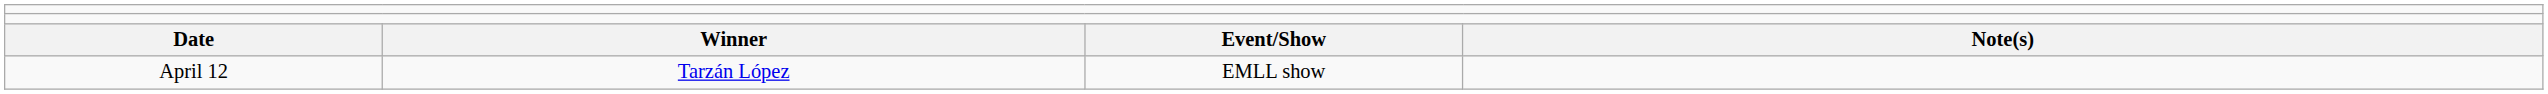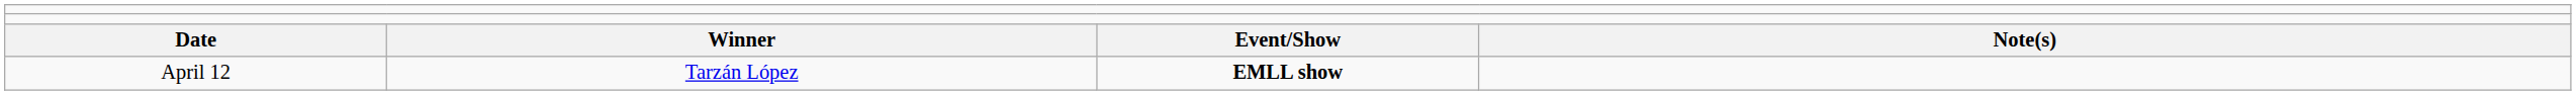April 12 | column 3: normal -> bold
